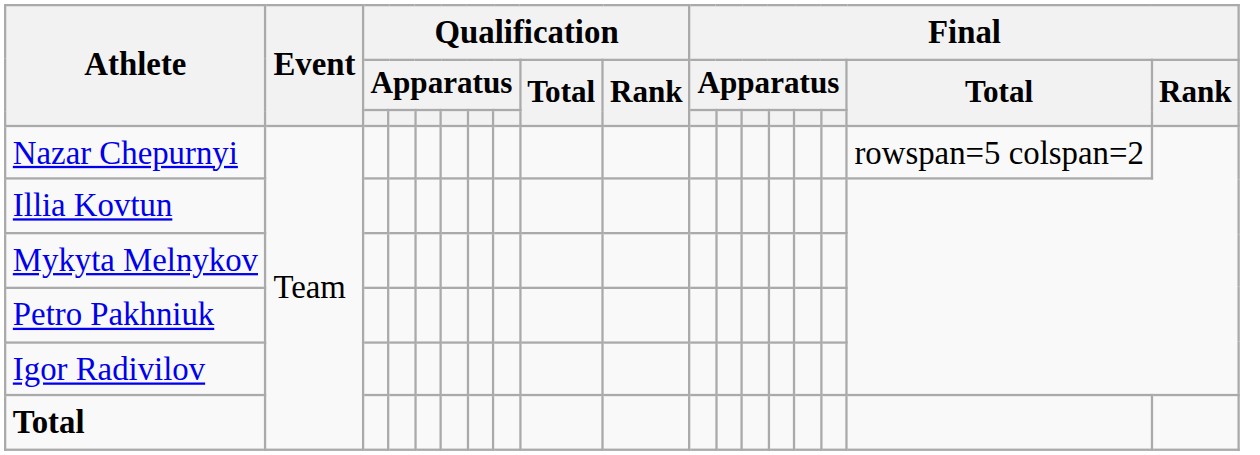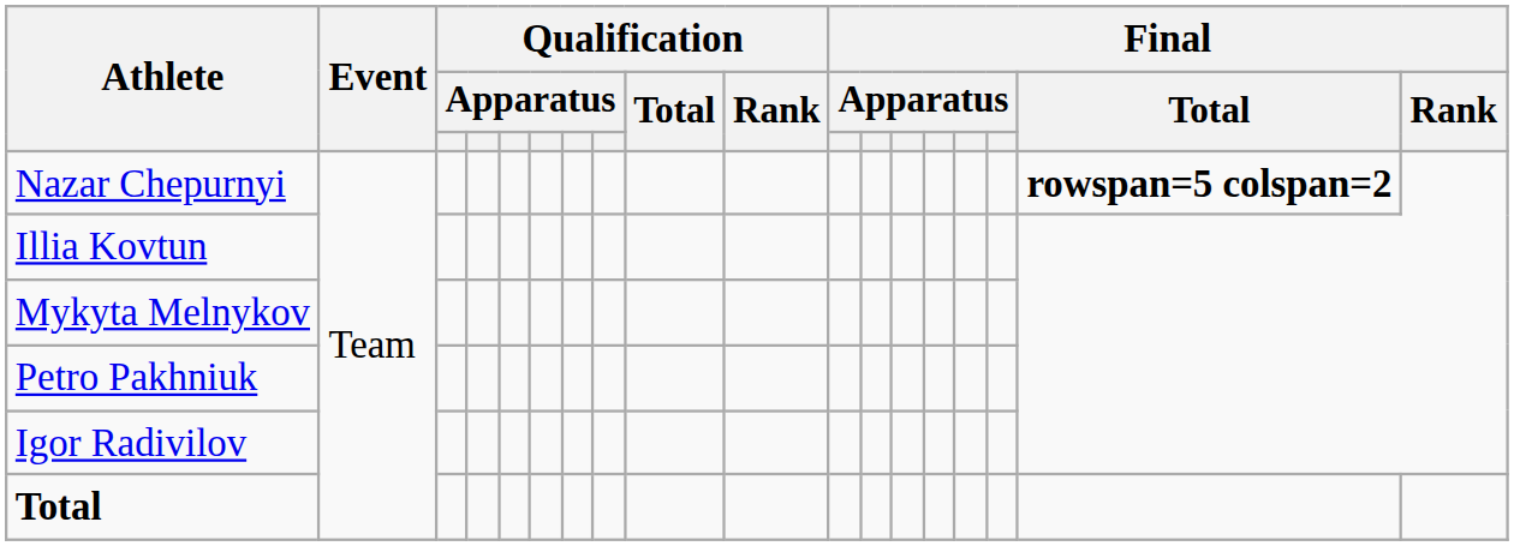Nazar Chepurnyi | Final / Total: normal -> bold
